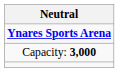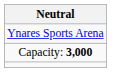row 2 | column 1: bold -> normal
